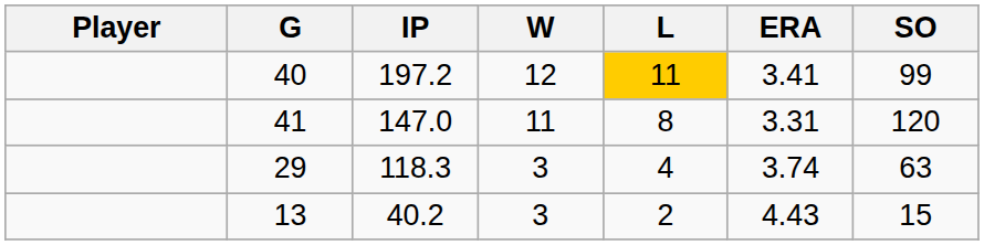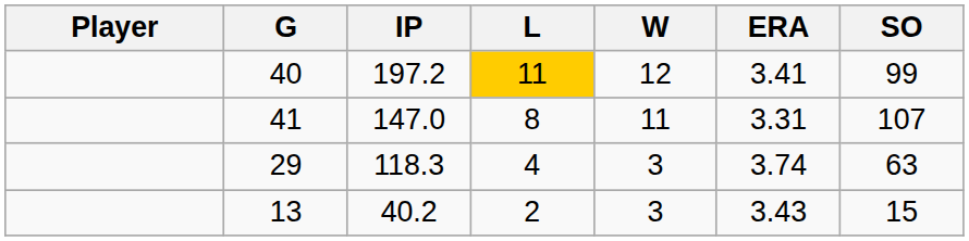columns swapped: W <-> L
41 | SO: 120 -> 107
13 | ERA: 4.43 -> 3.43
